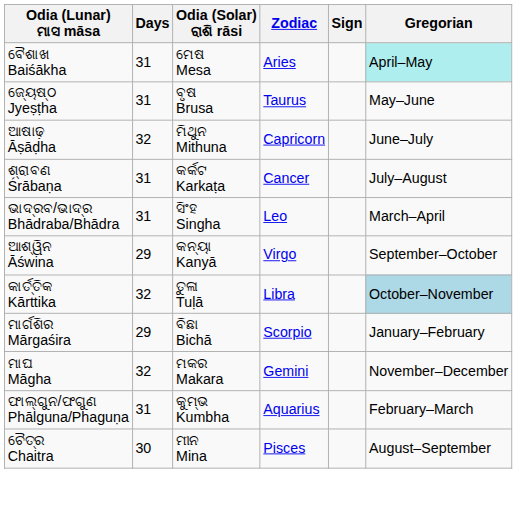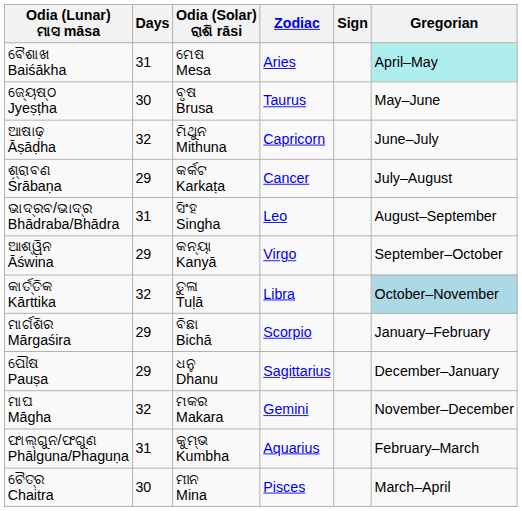ଜ୍ୟେଷ୍ଠ Jyeṣṭha | Days: 31 -> 30
ଶ୍ରାବଣ Śrābaṇa | Days: 31 -> 29
ଭାଦ୍ରବ/ଭାଦ୍ର Bhādraba/Bhādra | Gregorian: March–April -> August–September
+ row: ପୌଷ Pauṣa | 29 | ଧନୁ Dhanu | Sagittarius | December–January
ଚୈତ୍ର Chaitra | Gregorian: August–September -> March–April
